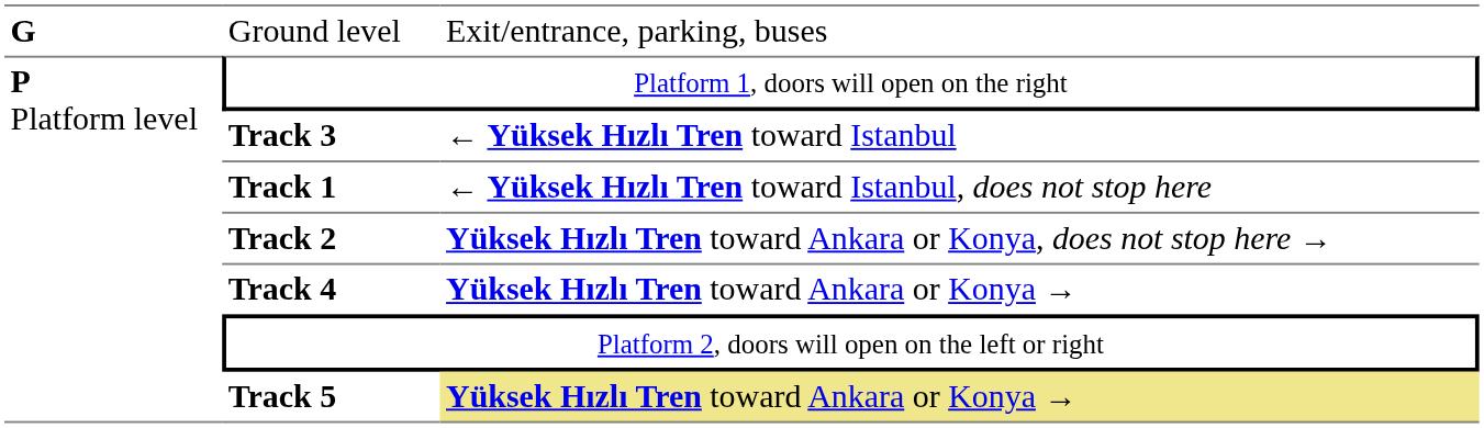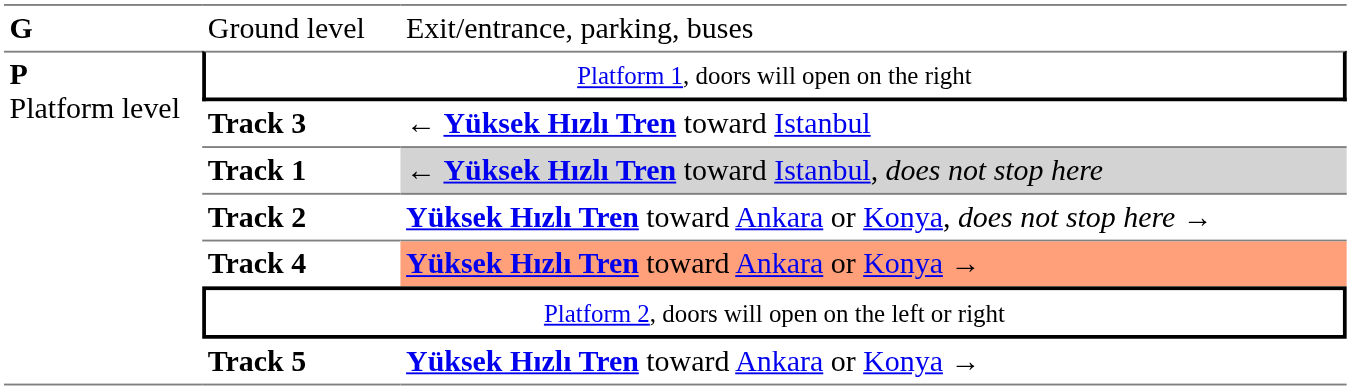Track 1 | column 3: no background -> lightgrey background
Track 4 | column 3: no background -> lightsalmon background
Track 5 | column 3: khaki background -> no background
